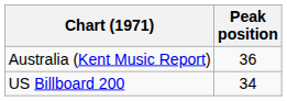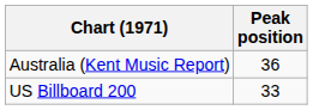US Billboard 200 | Peak position: 34 -> 33
